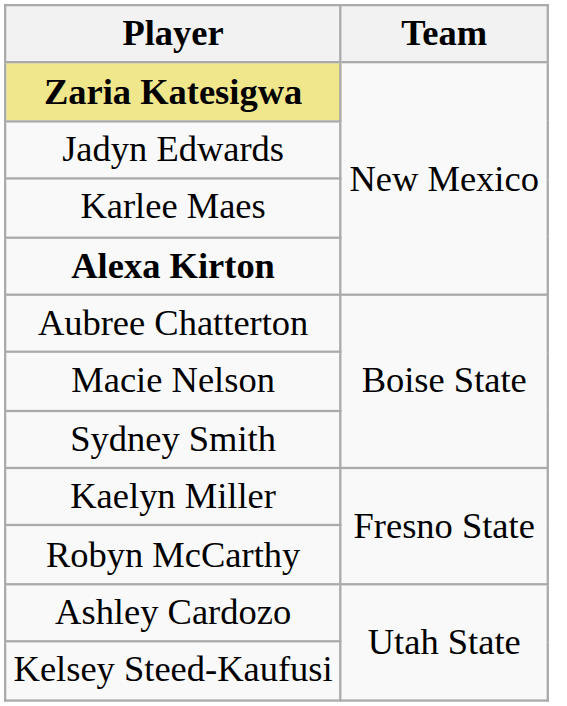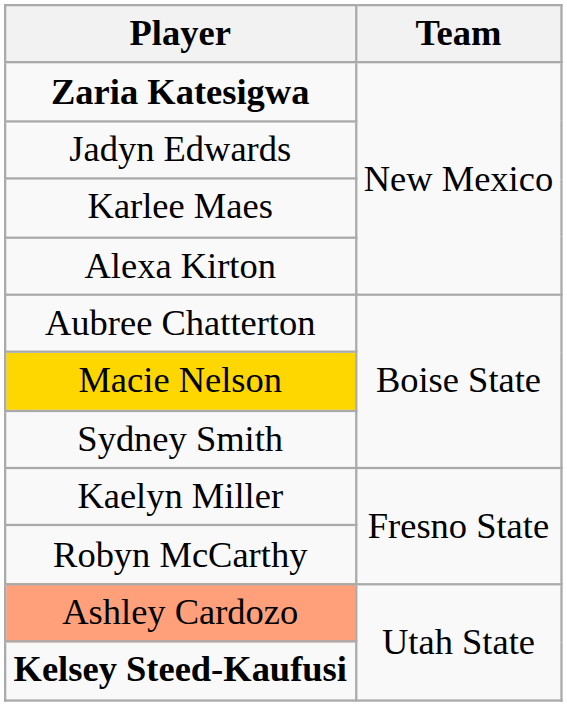Zaria Katesigwa | Player: khaki background -> no background
Alexa Kirton | Player: bold -> normal
Macie Nelson | Player: no background -> gold background
Ashley Cardozo | Player: no background -> lightsalmon background
Kelsey Steed-Kaufusi | Player: normal -> bold
